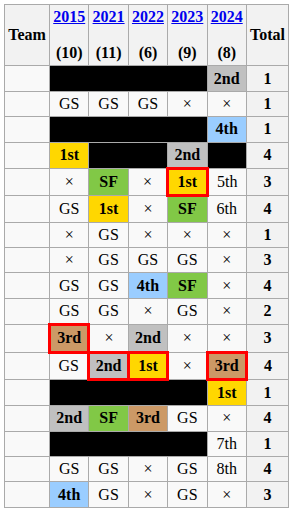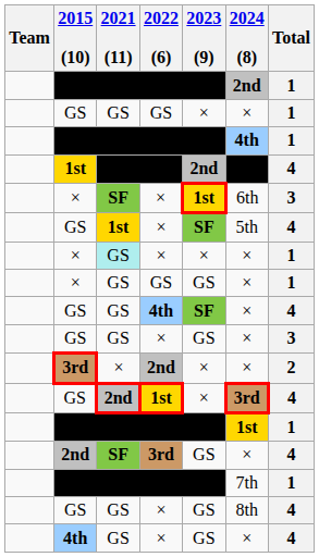row 6 | 2024 (8): 5th -> 6th
row 7 | 2024 (8): 6th -> 5th
row 8 | 2021 (11): no background -> paleturquoise background
row 9 | Total: 3 -> 1
row 11 | Total: 2 -> 3
row 12 | Total: 3 -> 2
row 18 | Total: 3 -> 4
